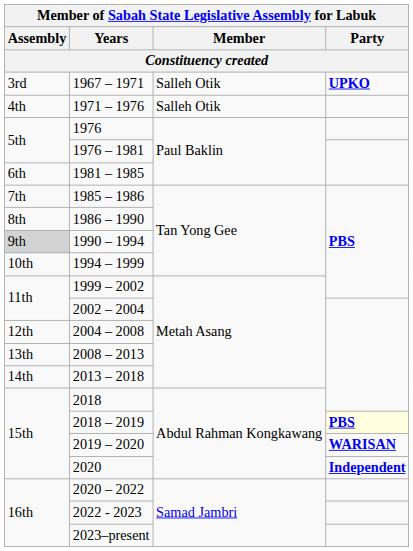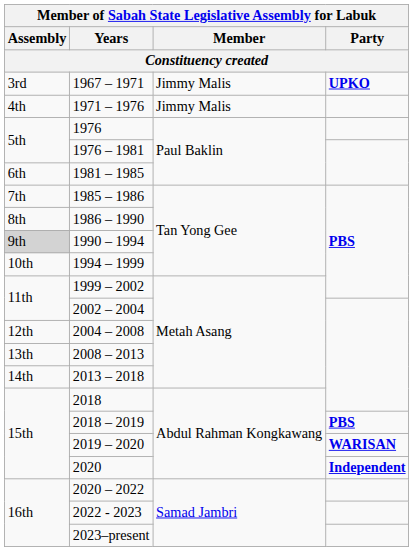1967 – 1971 | Member: Salleh Otik -> Jimmy Malis
1971 – 1976 | Member: Salleh Otik -> Jimmy Malis
2018 – 2019 | Party: lightyellow background -> no background
